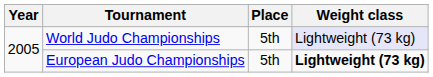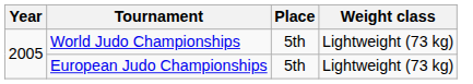World Judo Championships | Weight class: lavender background -> no background
European Judo Championships | Weight class: bold -> normal
